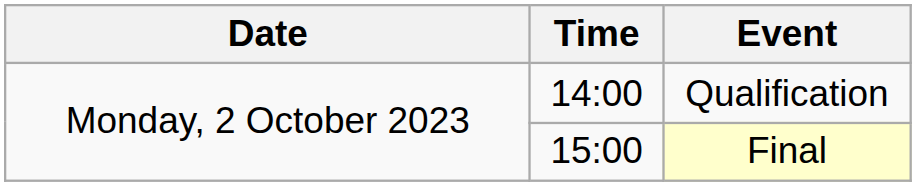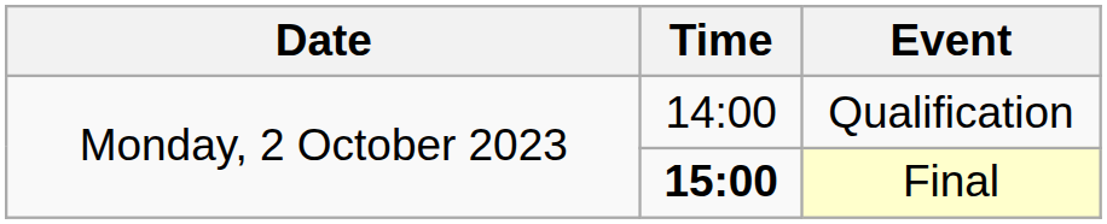Final | Time: normal -> bold
